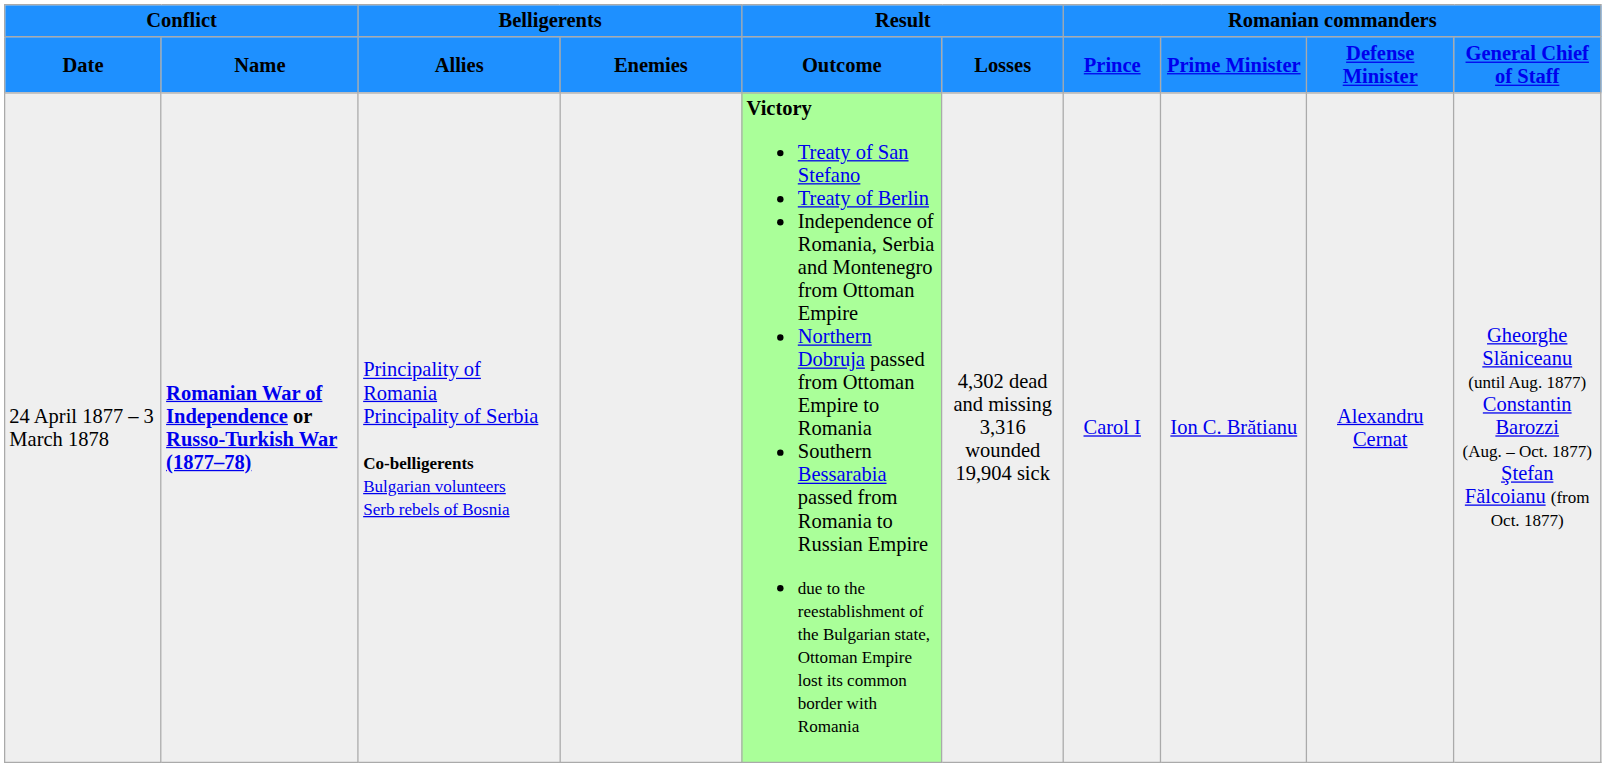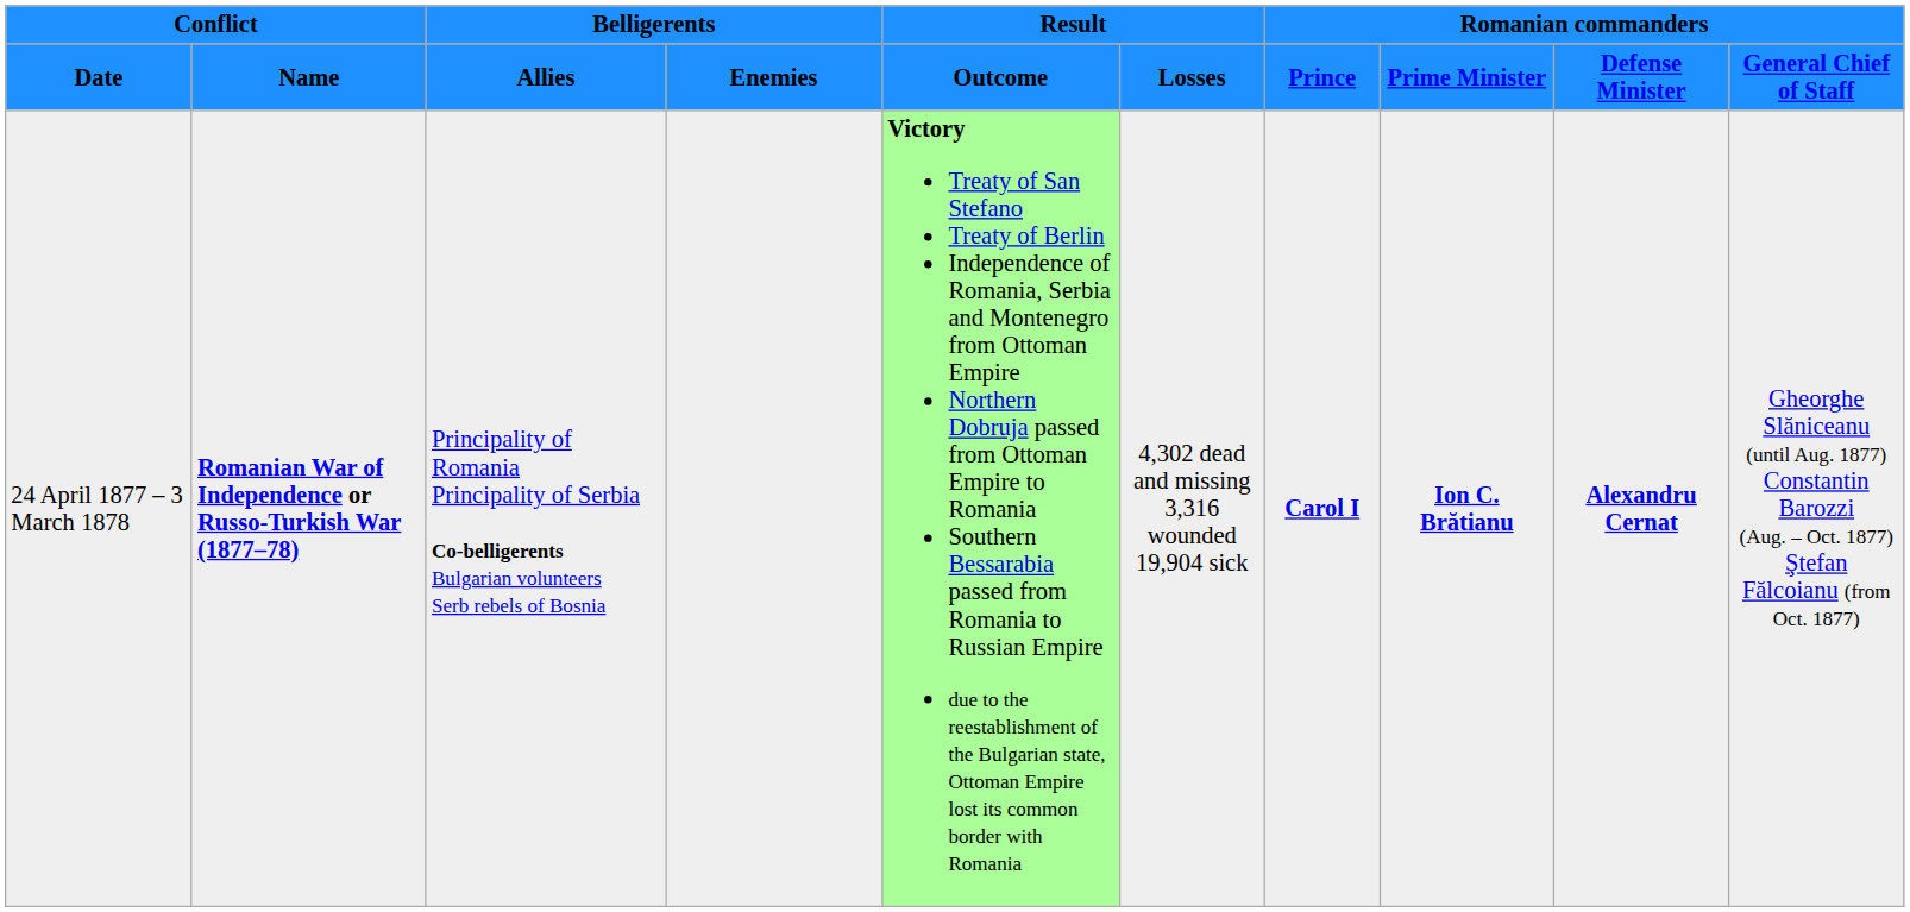24 April 1877 – 3 March 1878 | Romanian commanders / Prince: normal -> bold
24 April 1877 – 3 March 1878 | Romanian commanders / Prime Minister: normal -> bold
24 April 1877 – 3 March 1878 | Romanian commanders / Defense Minister: normal -> bold
